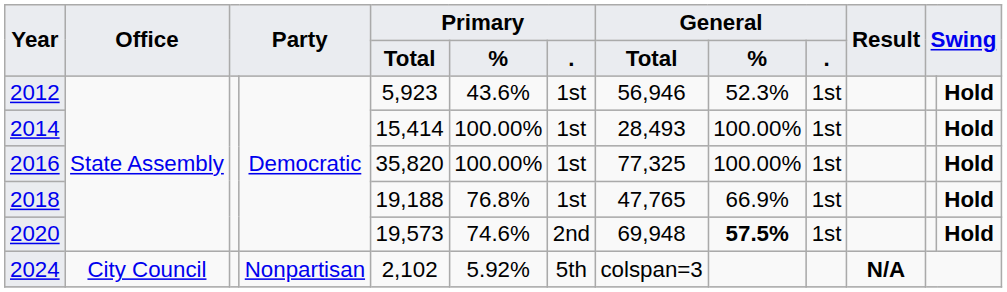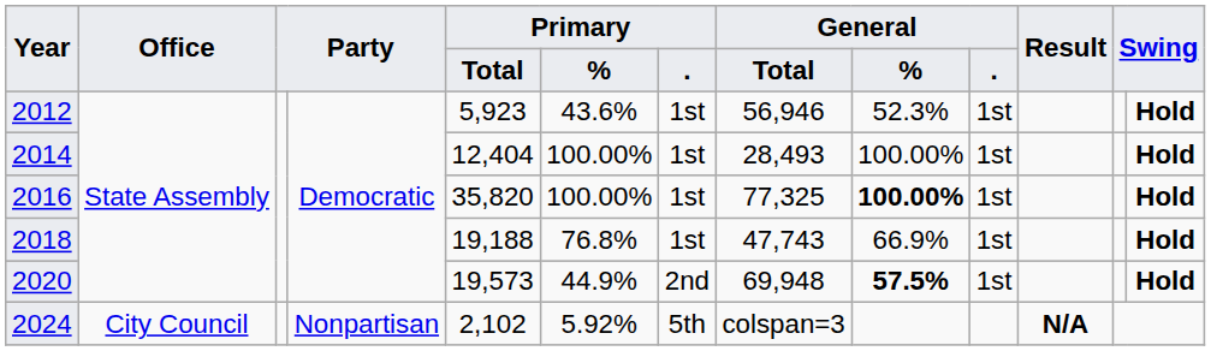2014 | Primary / Total: 15,414 -> 12,404
2016 | General / %: normal -> bold
2018 | General / Total: 47,765 -> 47,743
2020 | Primary / %: 74.6% -> 44.9%
